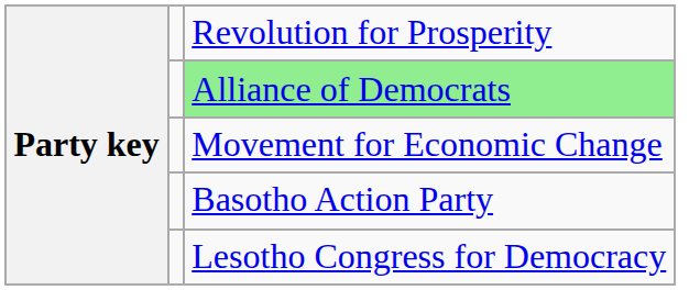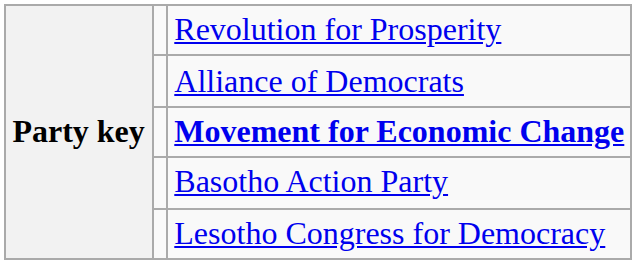Alliance of Democrats | column 3: lightgreen background -> no background
Movement for Economic Change | column 3: normal -> bold
